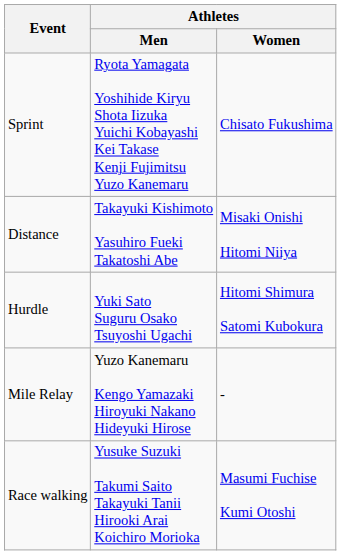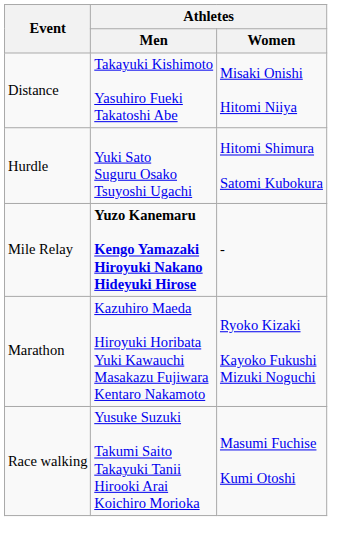- row: Sprint | Ryota Yamagata Yoshihide Kiryu Shota Iizuka Yuichi Kobayashi Kei Takase Kenji Fujimitsu Yuzo Kanemaru | Chisato Fukushima
Mile Relay | Athletes / Men: normal -> bold
+ row: Marathon | Kazuhiro Maeda Hiroyuki Horibata Yuki Kawauchi Masakazu Fujiwara Kentaro Nakamoto | Ryoko Kizaki Kayoko Fukushi Mizuki Noguchi
